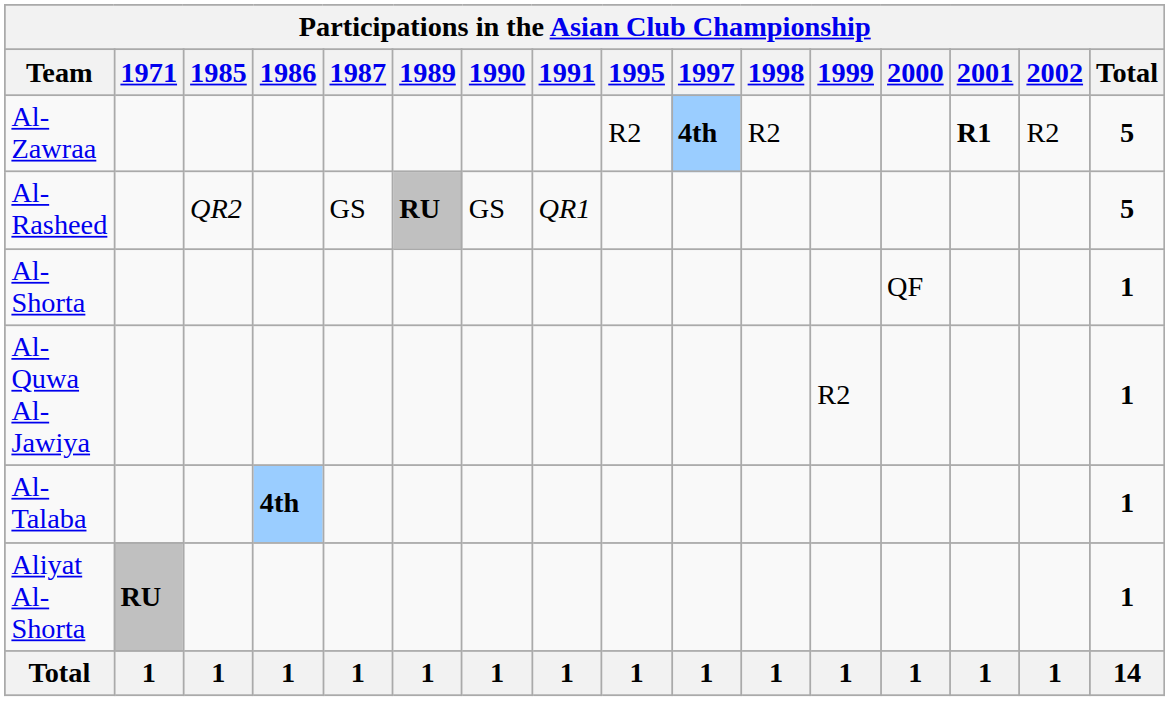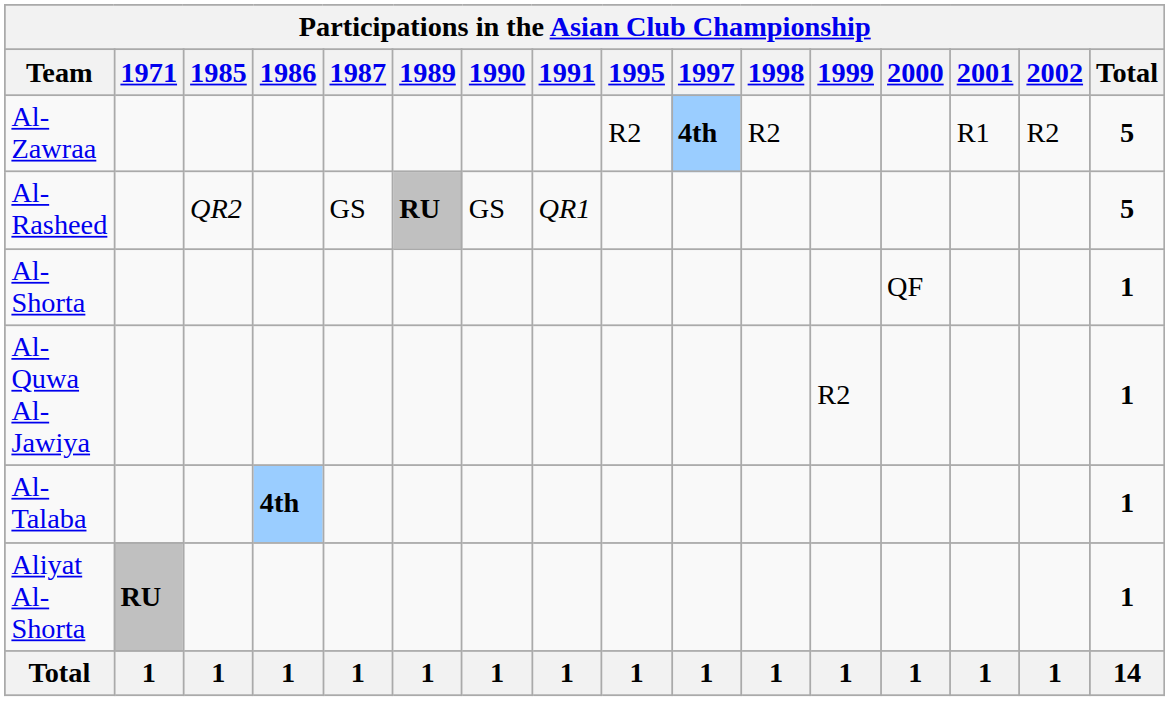Al-Zawraa | 2001: bold -> normal
